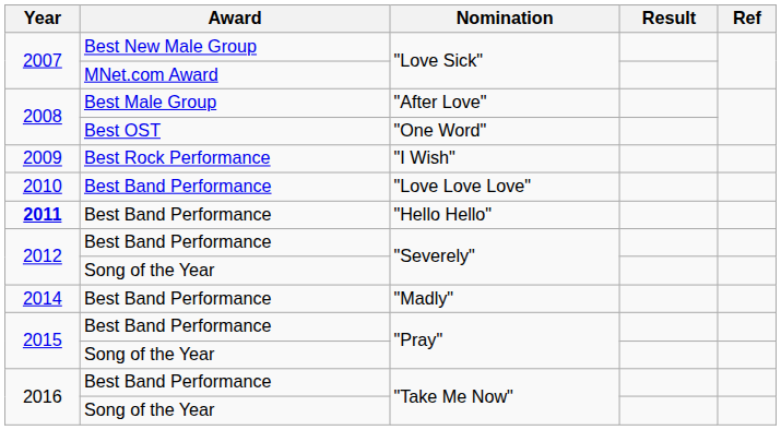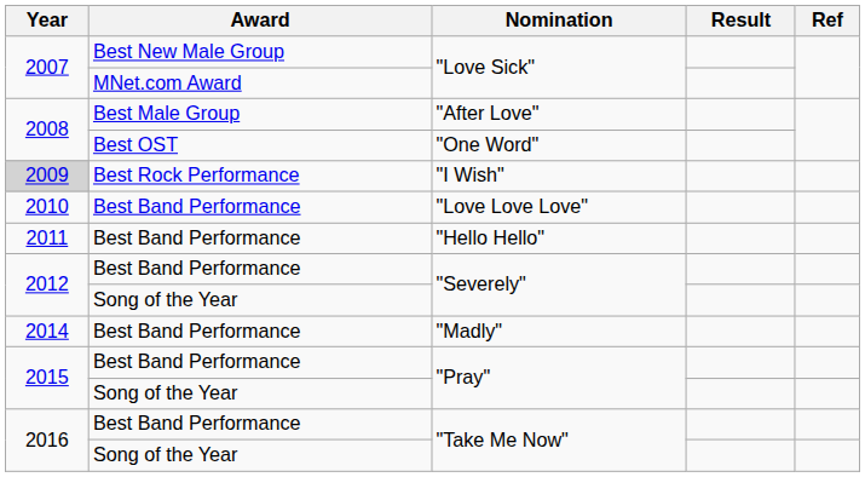"I Wish" | Year: no background -> lightgrey background
"Hello Hello" | Year: bold -> normal
